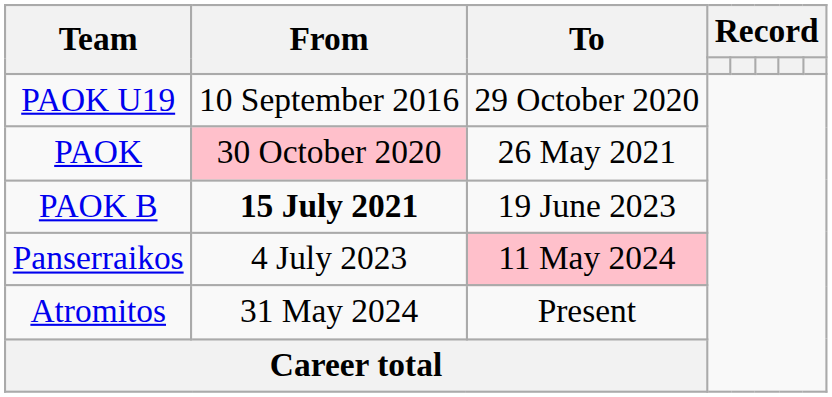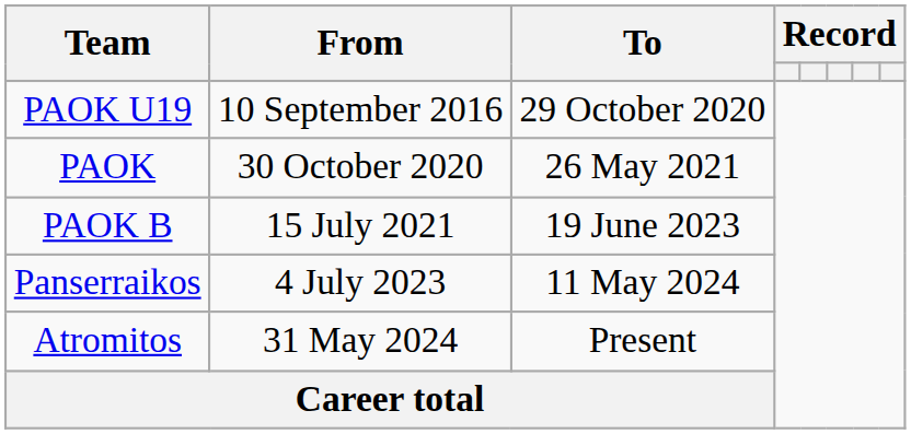PAOK | From: pink background -> no background
PAOK B | From: bold -> normal
Panserraikos | To: pink background -> no background
